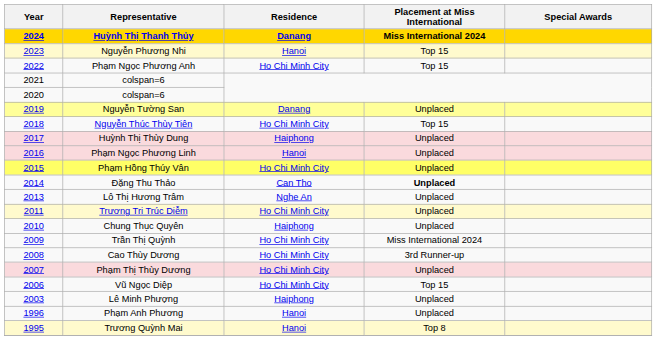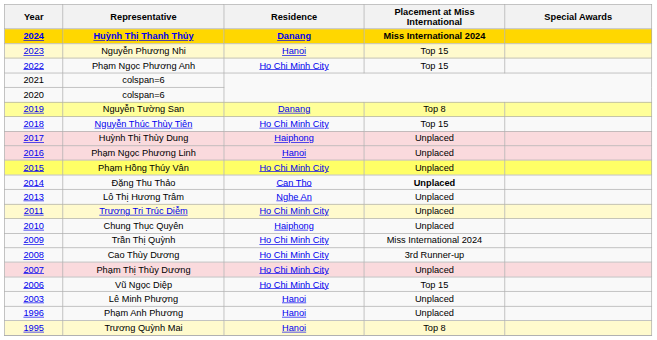Nguyễn Tường San | Placement at Miss International: Unplaced -> Top 8
Lê Minh Phượng | Residence: Haiphong -> Hanoi
